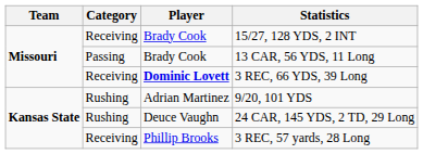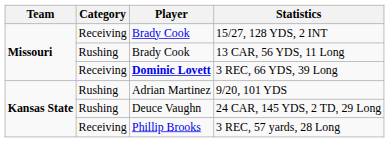13 CAR, 56 YDS, 11 Long | Category: Passing -> Rushing
